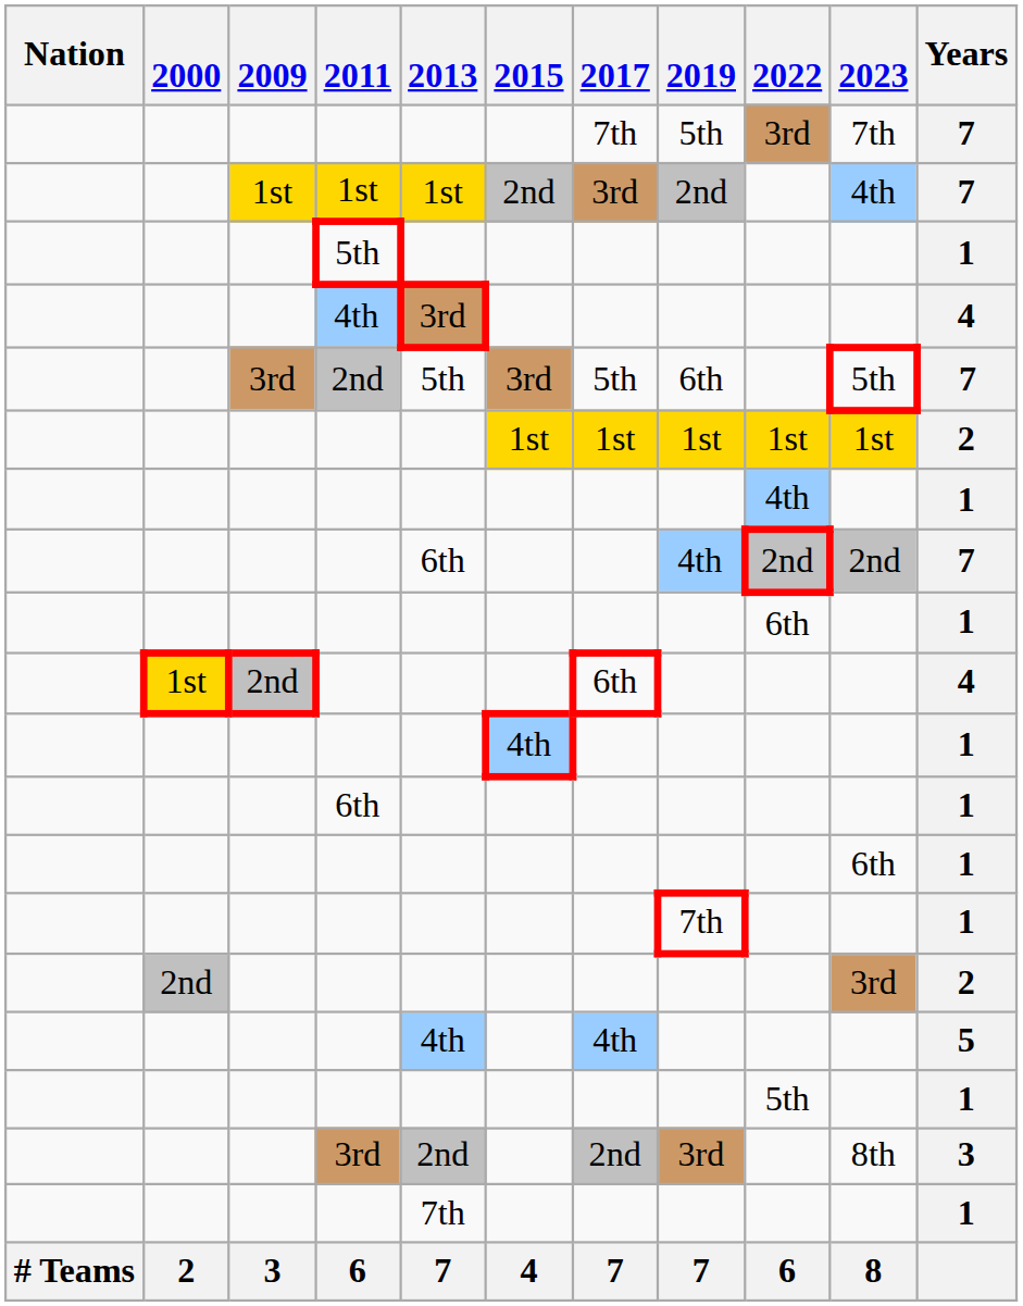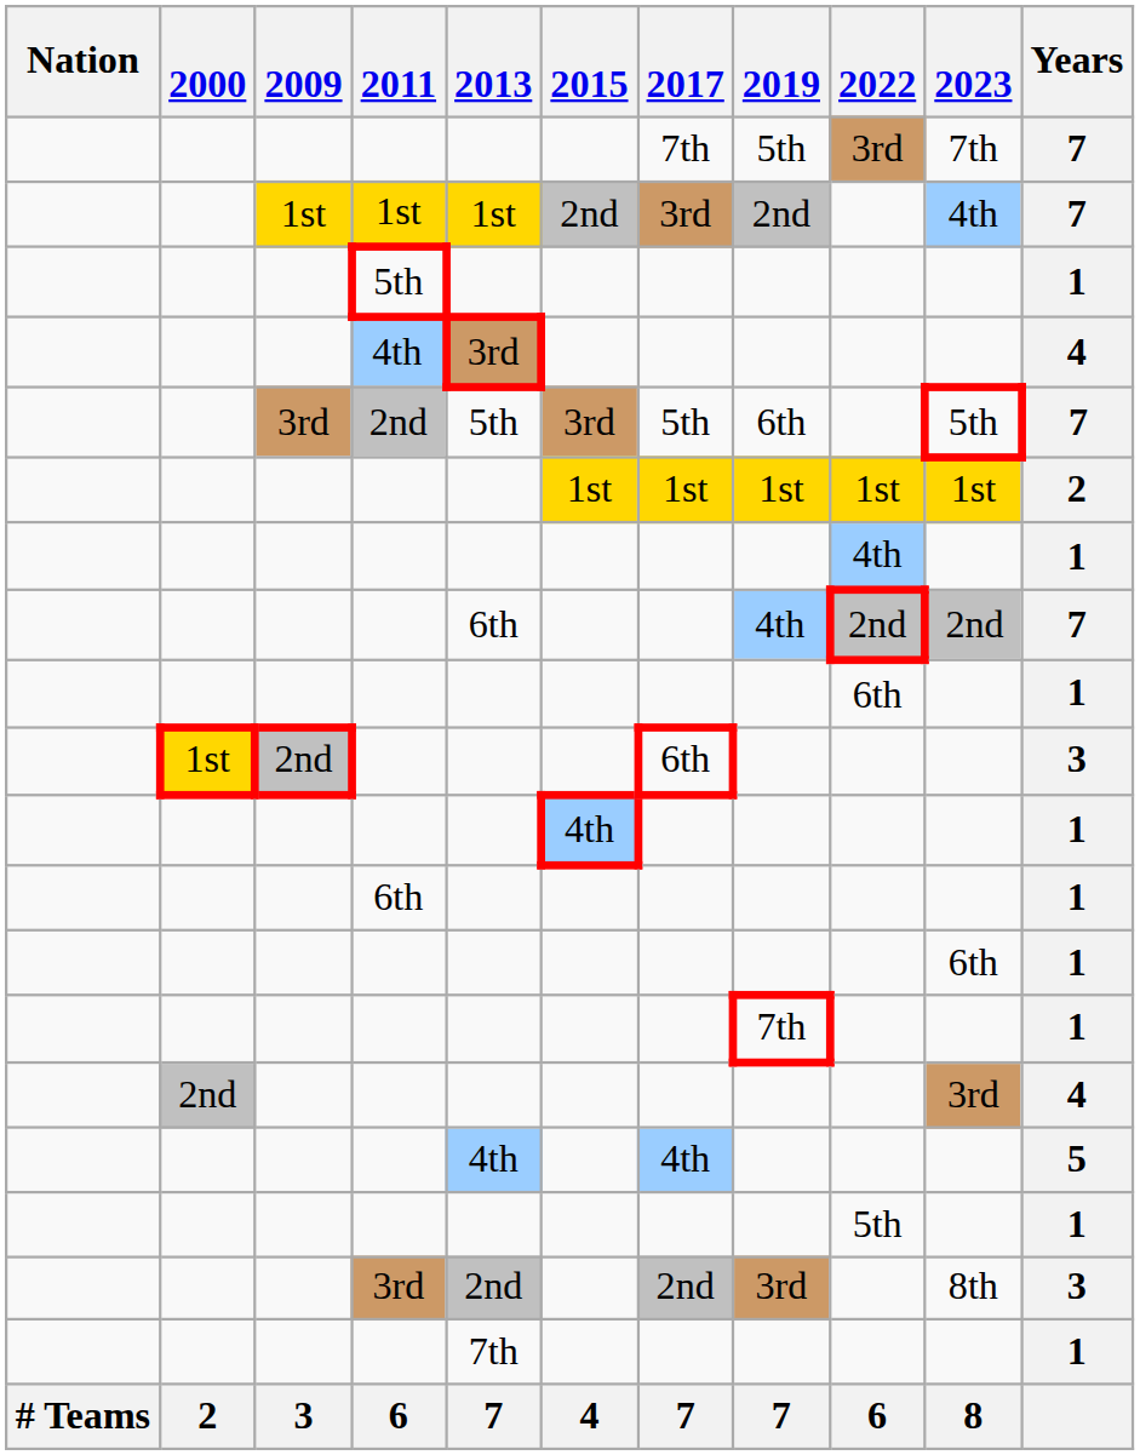row 11 | Years: 4 -> 3
row 16 | Years: 2 -> 4
